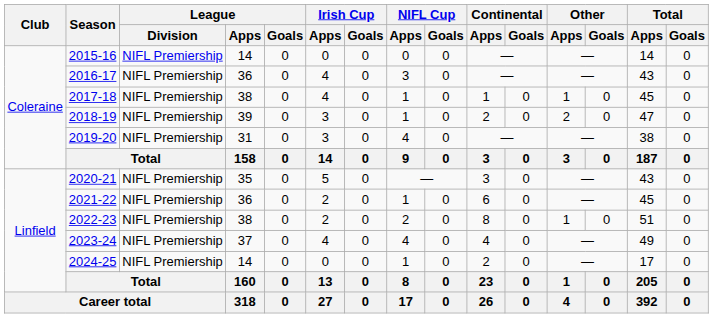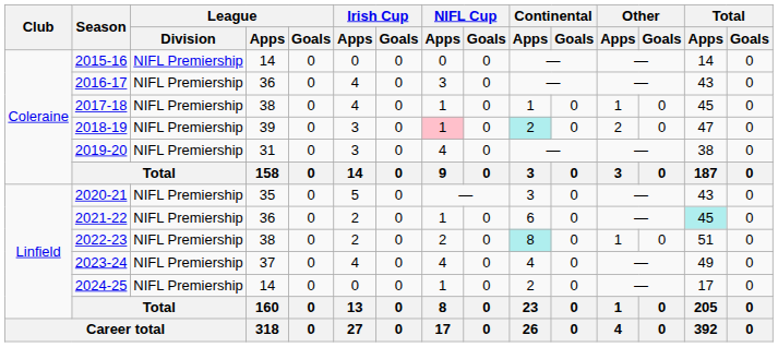2018-19 | NIFL Cup / Apps: no background -> pink background
2018-19 | Continental / Apps: no background -> paleturquoise background
2021-22 | Total / Apps: no background -> paleturquoise background
2022-23 | Continental / Apps: no background -> paleturquoise background
